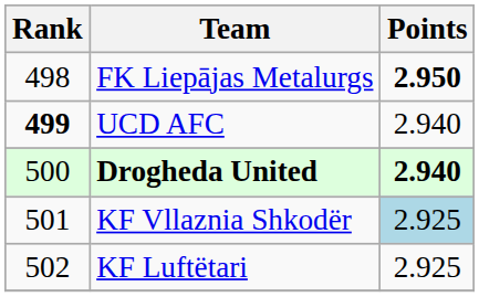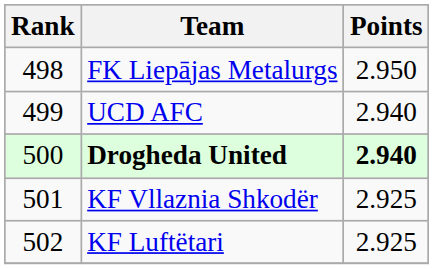FK Liepājas Metalurgs | Points: bold -> normal
UCD AFC | Rank: bold -> normal
KF Vllaznia Shkodër | Points: lightblue background -> no background
